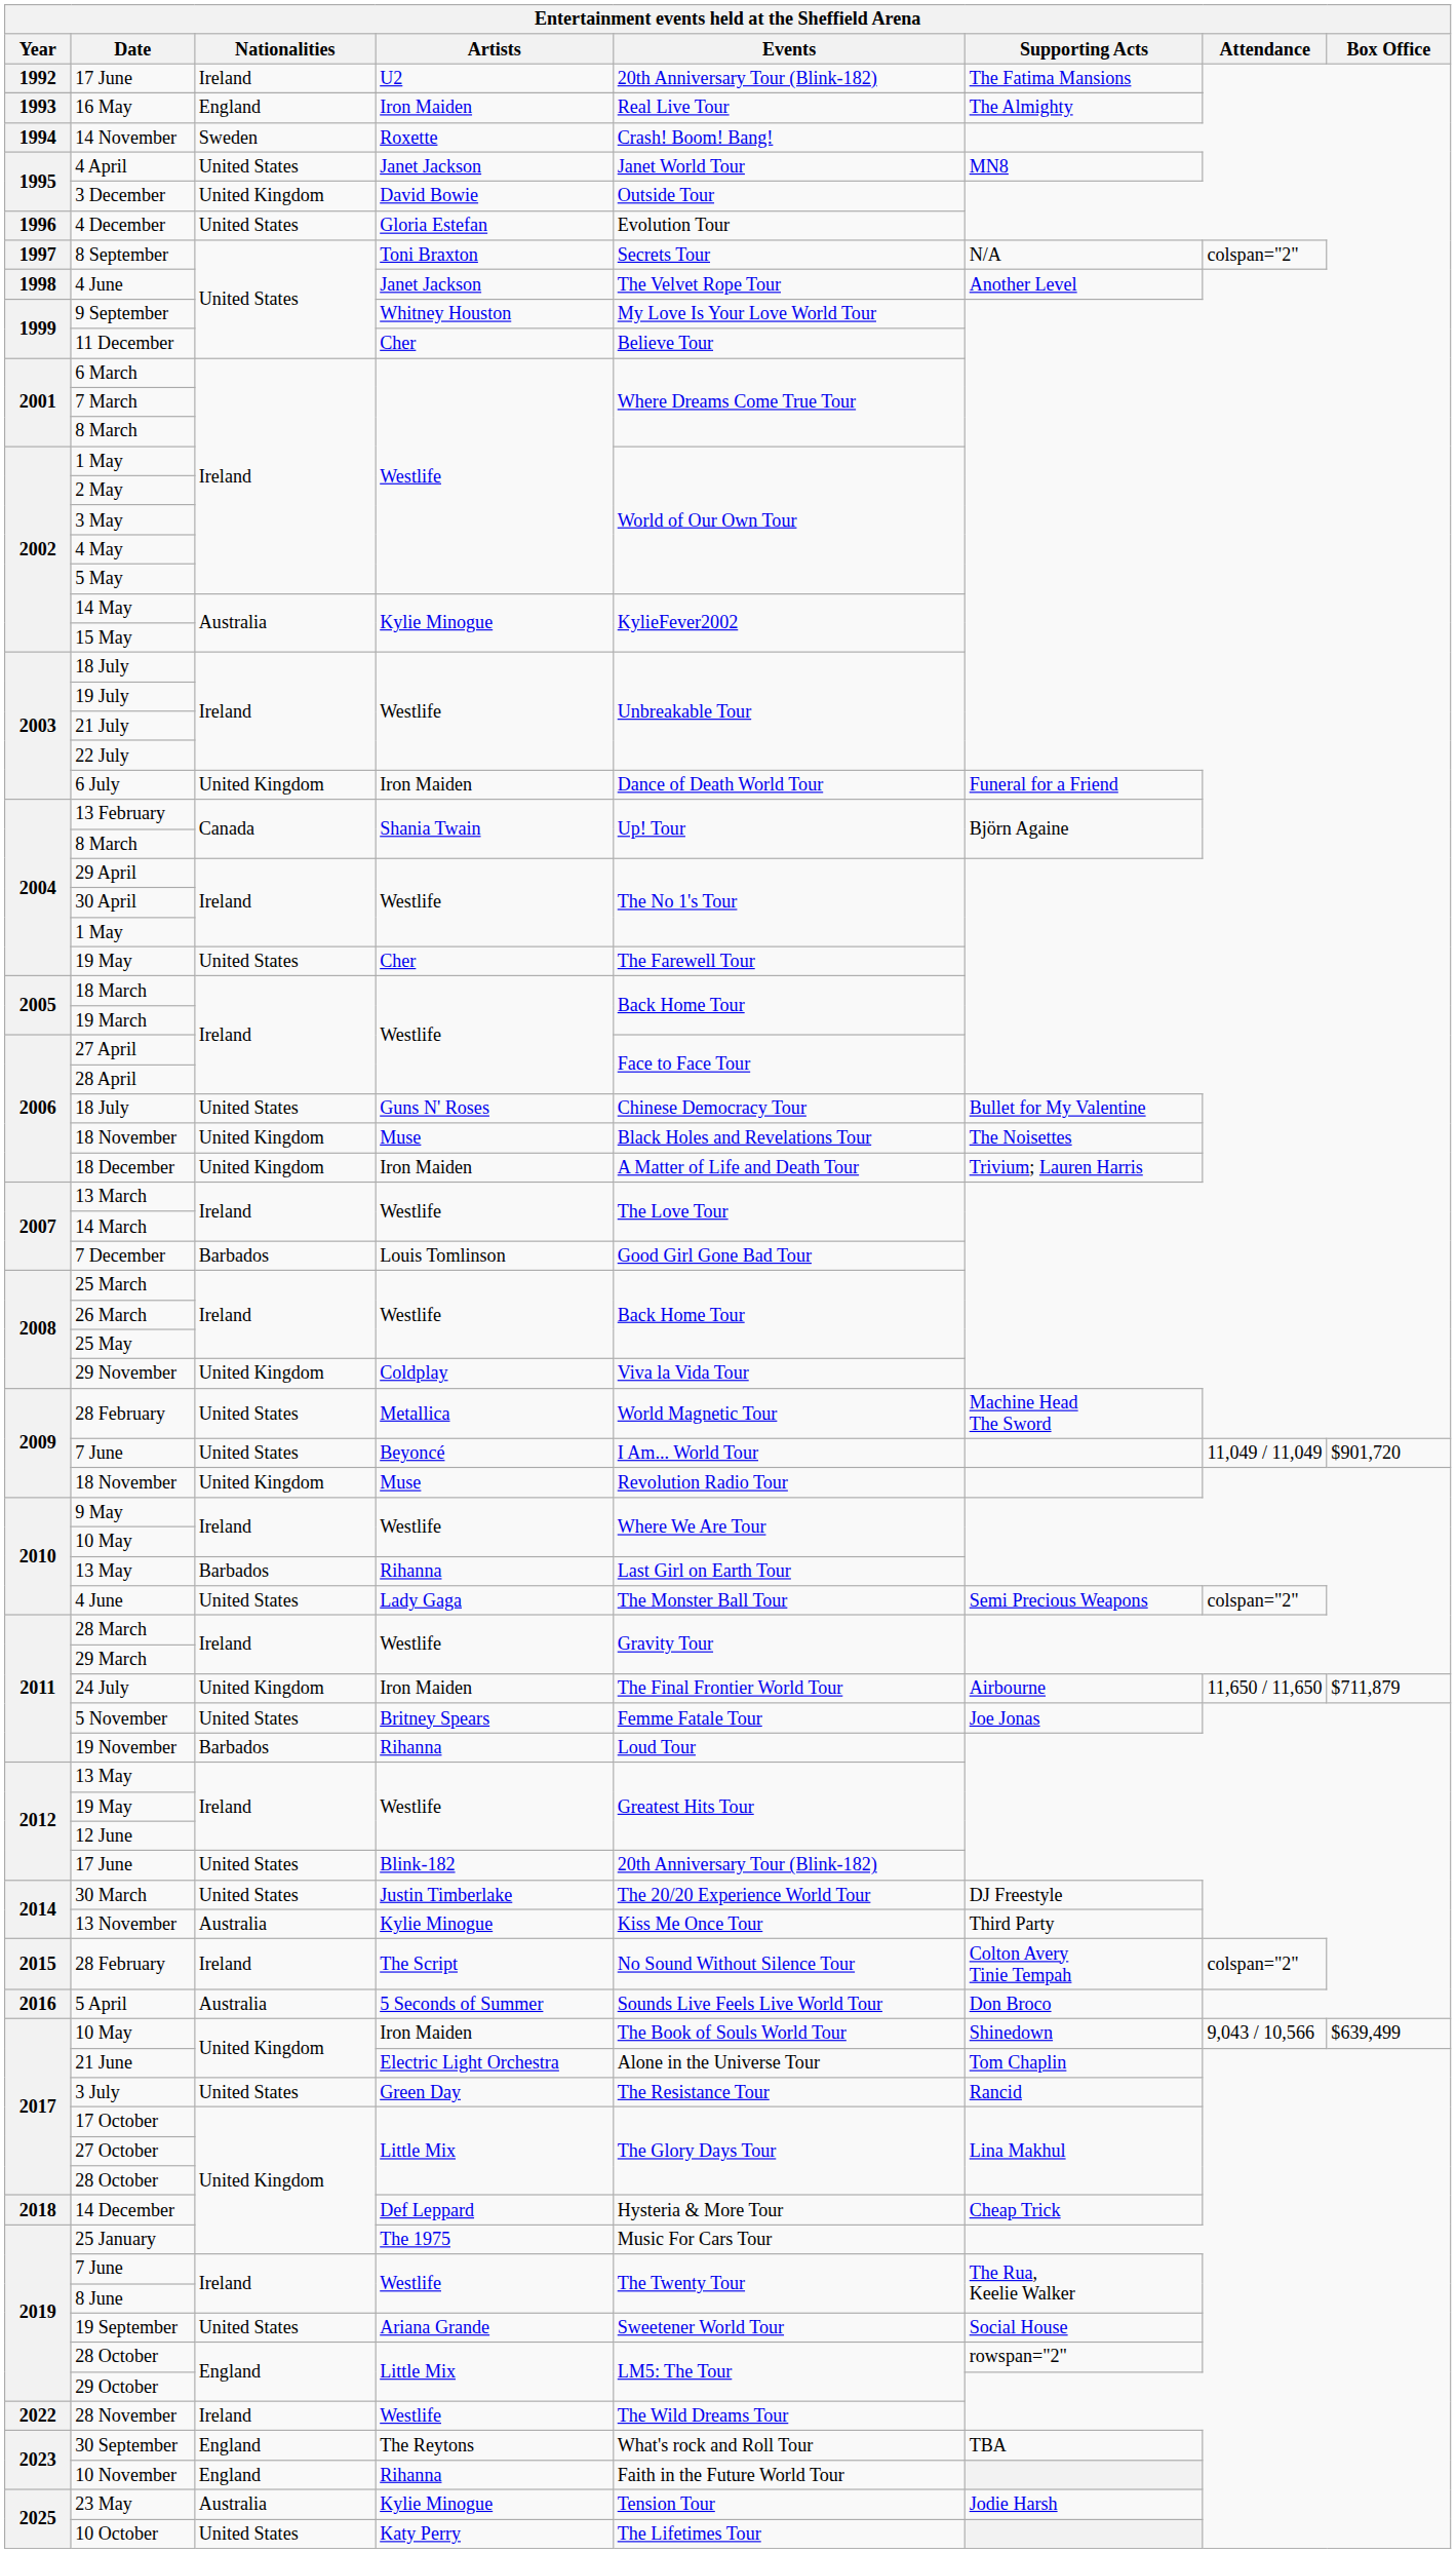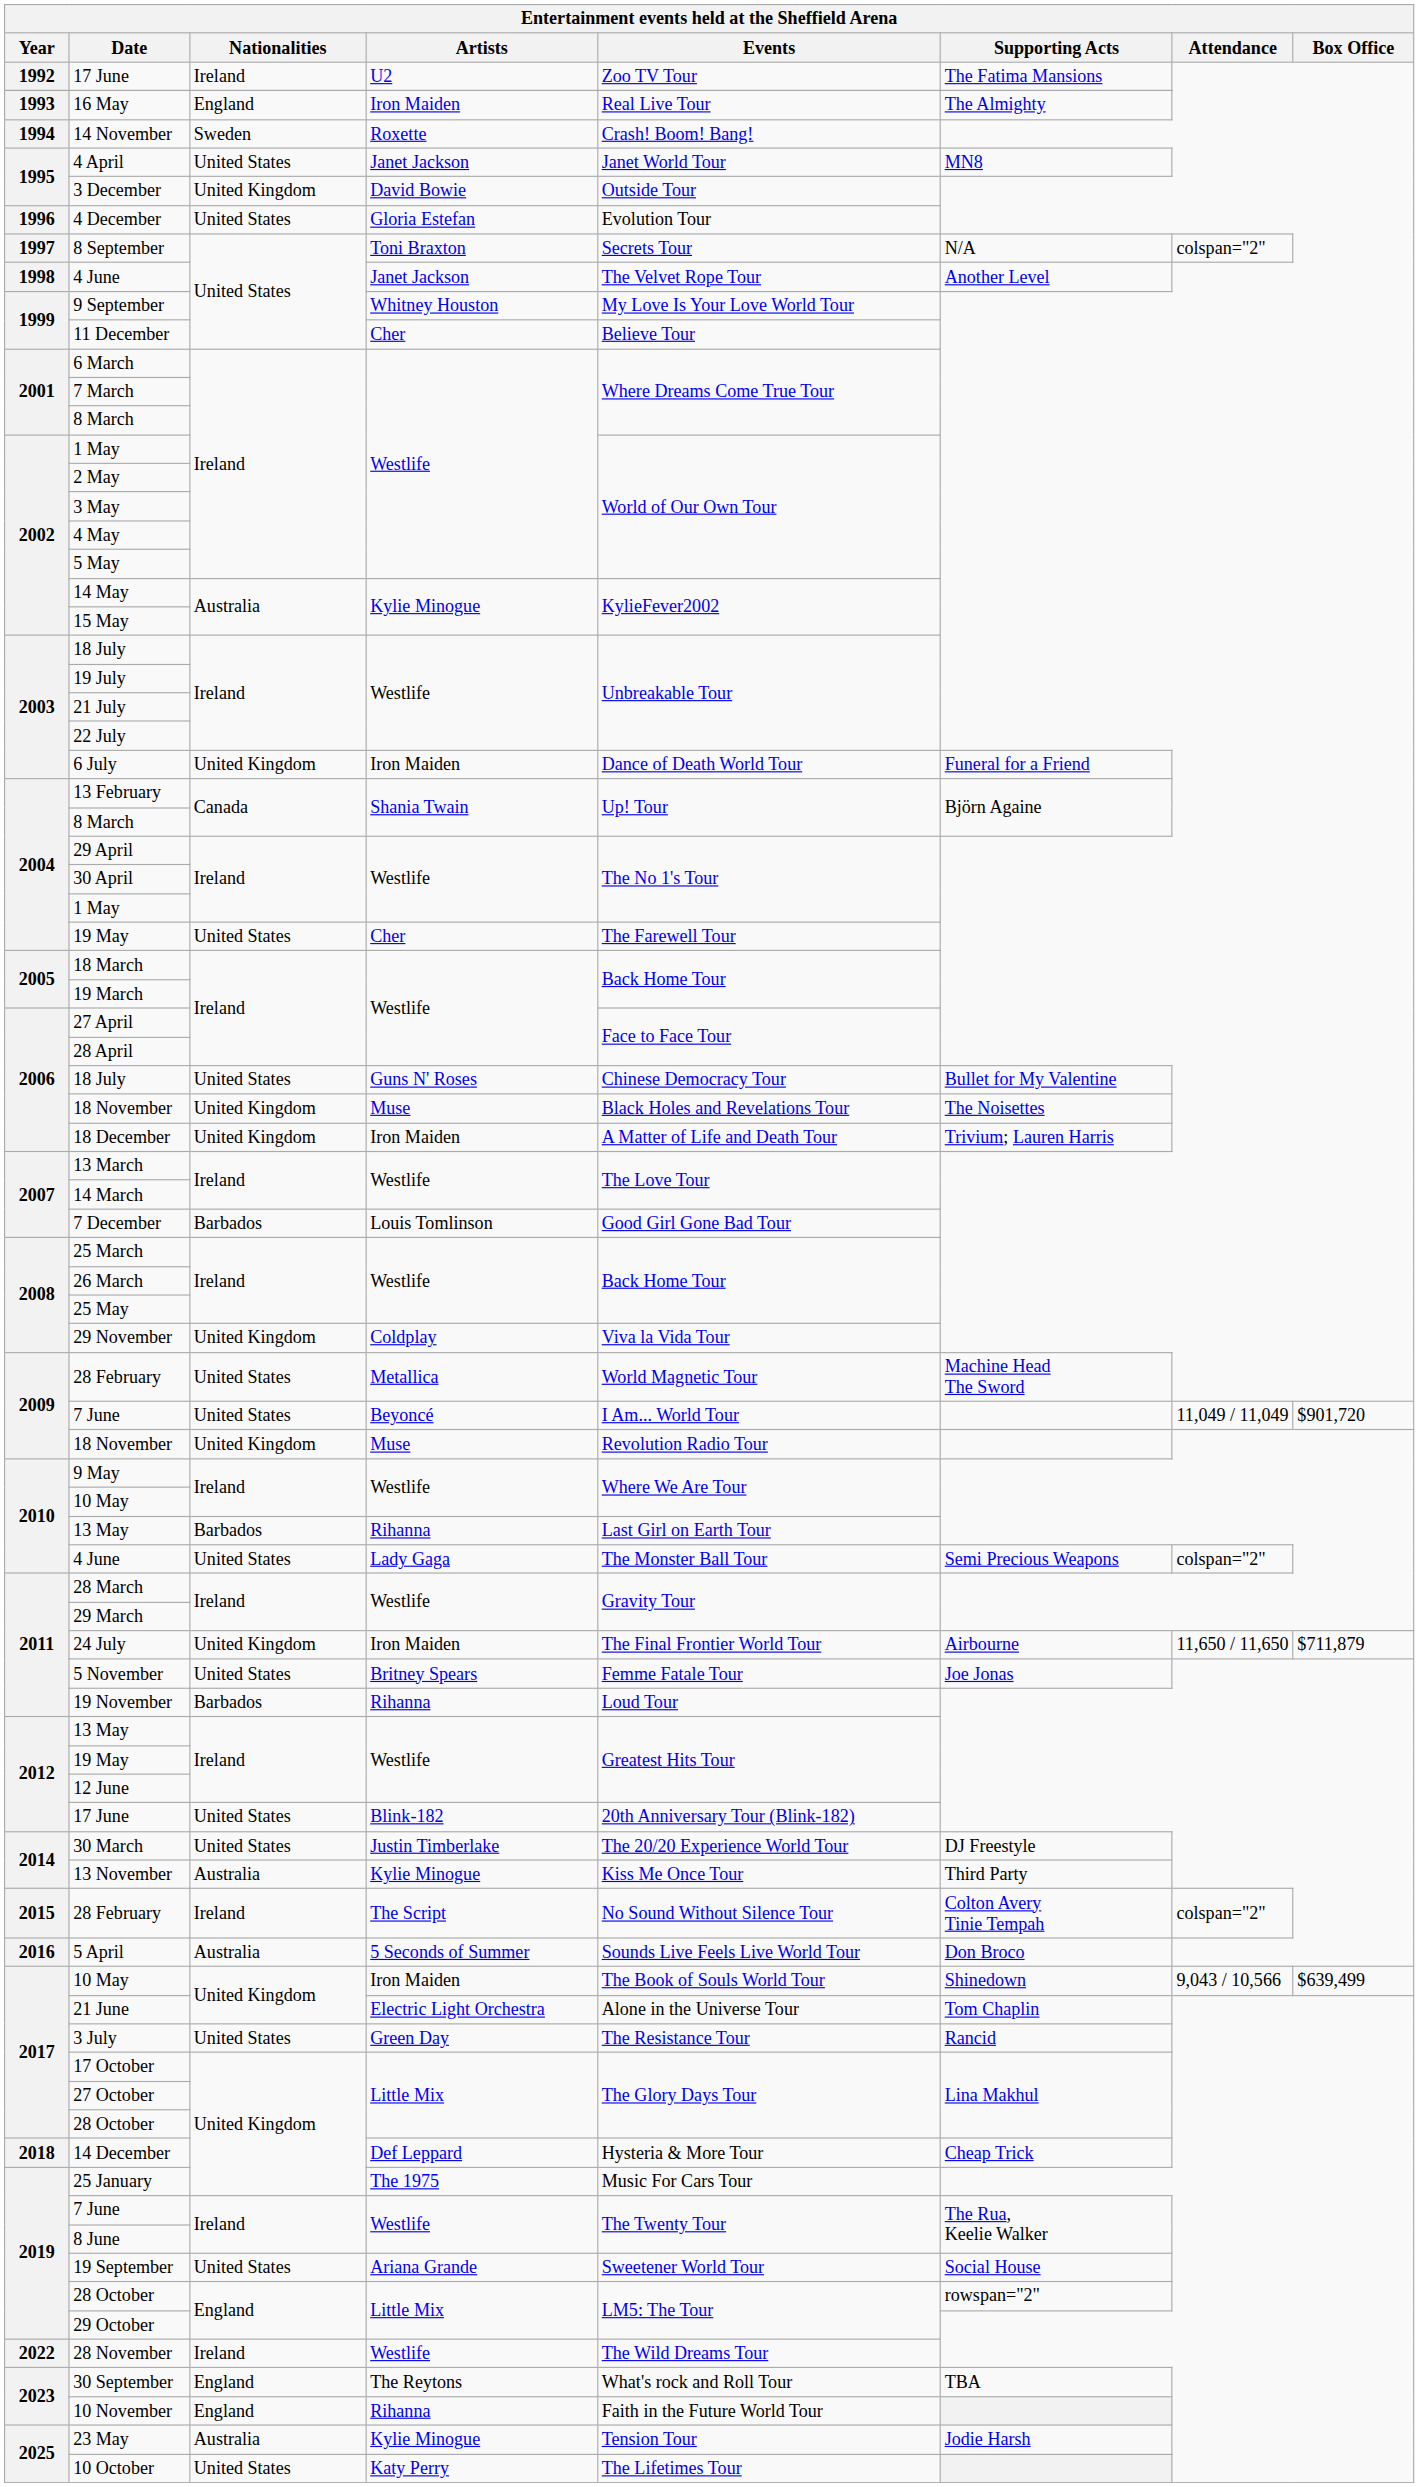1992 / 17 June | Events: 20th Anniversary Tour (Blink-182) -> Zoo TV Tour
